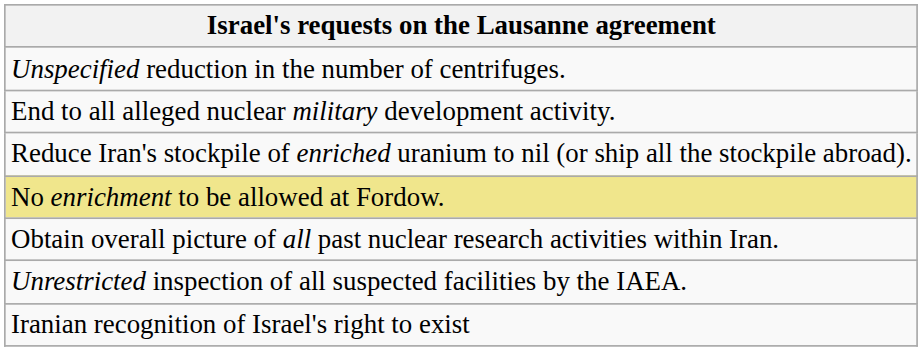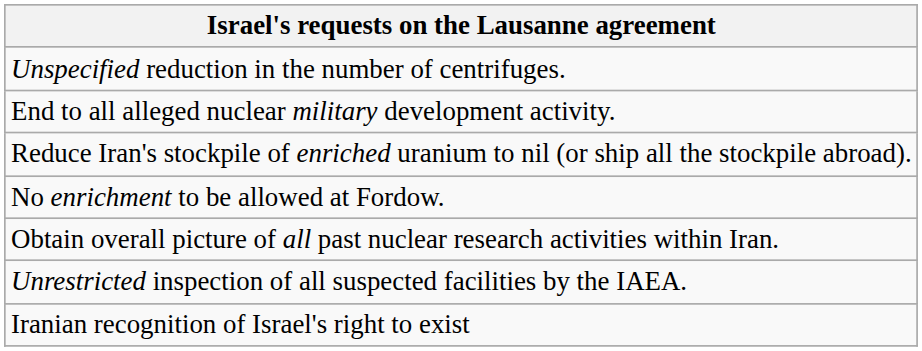row 5 | column 1: khaki background -> no background
